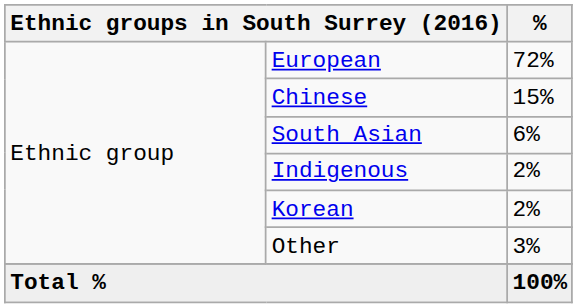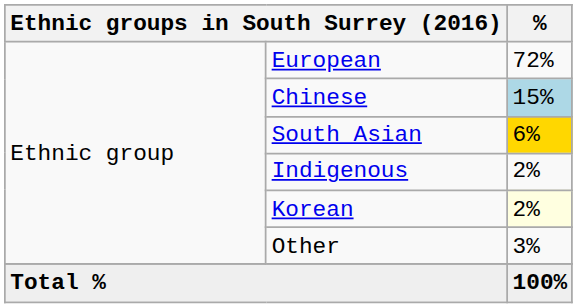Chinese | %: no background -> lightblue background
South Asian | %: no background -> gold background
Korean | %: no background -> lightyellow background
